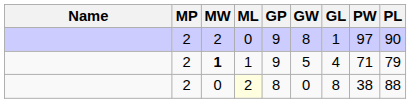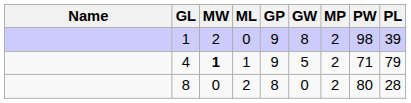columns swapped: MP <-> GL
row 2 | PW: 97 -> 98
row 2 | PL: 90 -> 39
row 4 | ML: lightyellow background -> no background
row 4 | PW: 38 -> 80
row 4 | PL: 88 -> 28
